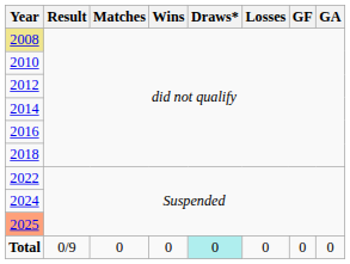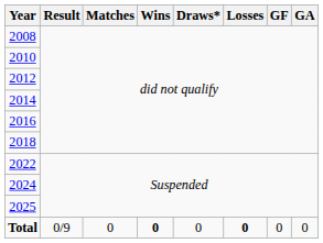2008 | Year: khaki background -> no background
2025 | Year: lightsalmon background -> no background
Total | Wins: normal -> bold
Total | Draws*: paleturquoise background -> no background
Total | Losses: normal -> bold
